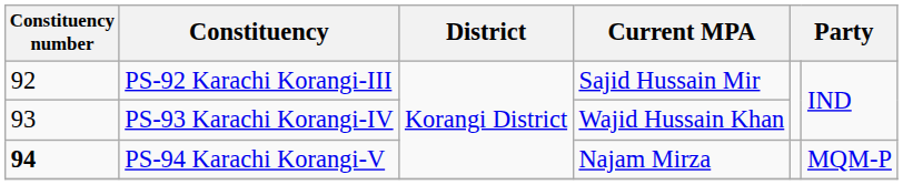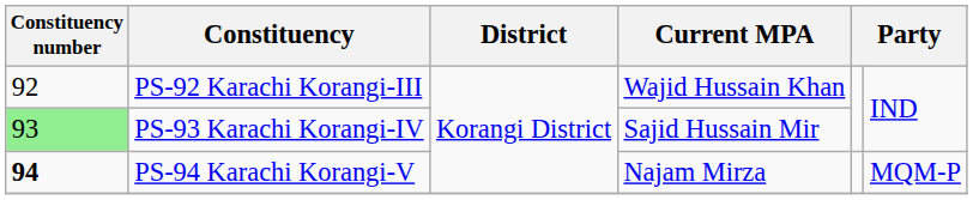PS-92 Karachi Korangi-III | Current MPA: Sajid Hussain Mir -> Wajid Hussain Khan
PS-93 Karachi Korangi-IV | Constituency number: no background -> lightgreen background
PS-93 Karachi Korangi-IV | Current MPA: Wajid Hussain Khan -> Sajid Hussain Mir
